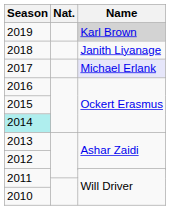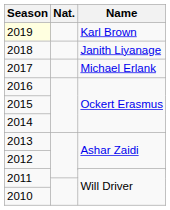2019 | Season: no background -> lightyellow background
2019 | Name: lightgrey background -> no background
2017 | Name: lavender background -> no background
2014 | Season: paleturquoise background -> no background
